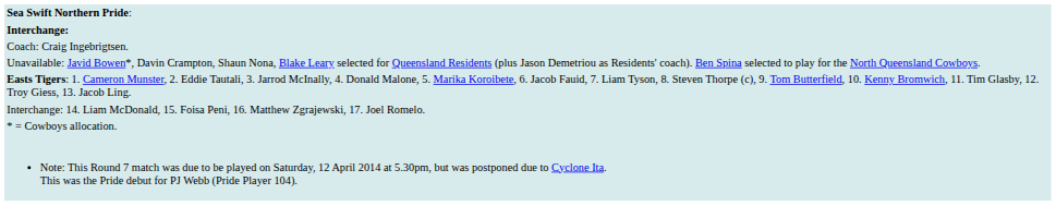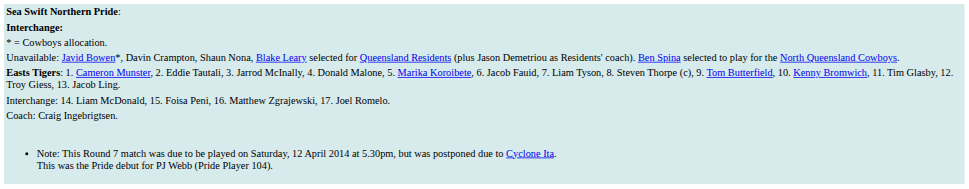row 3 | column 1: Coach: Craig Ingebrigtsen. -> * = Cowboys allocation.
row 7 | column 1: * = Cowboys allocation. -> Coach: Craig Ingebrigtsen.
